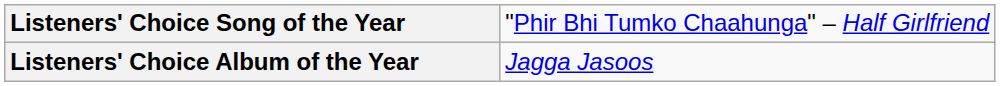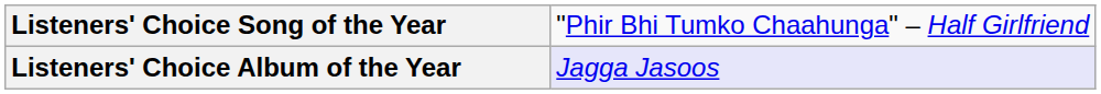Listeners' Choice Album of the Year | column 2: no background -> lavender background
